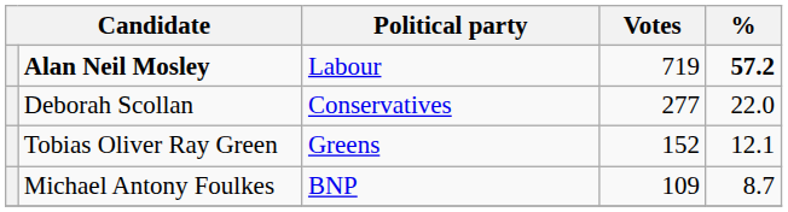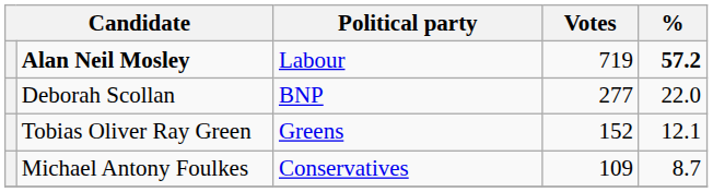Deborah Scollan | Political party: Conservatives -> BNP
Michael Antony Foulkes | Political party: BNP -> Conservatives
